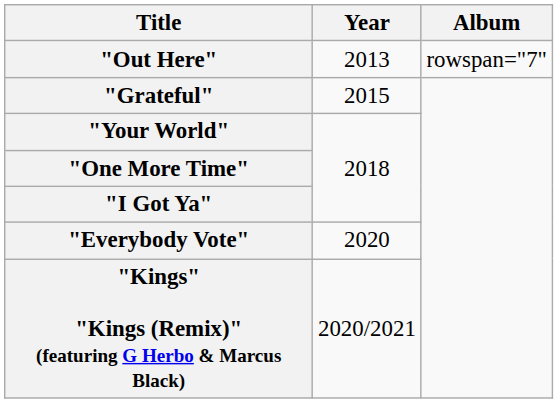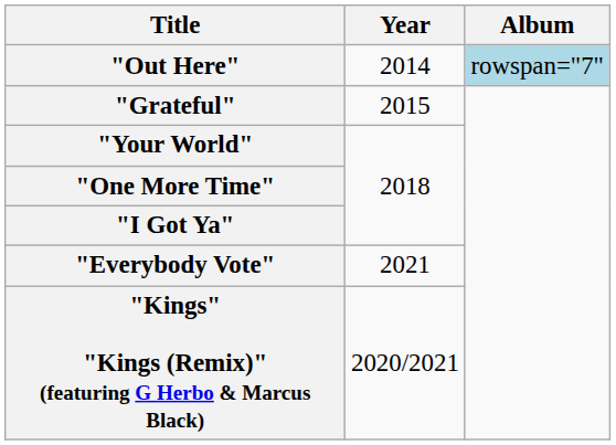"Out Here" | Year: 2013 -> 2014
"Out Here" | Album: no background -> lightblue background
"Everybody Vote" | Year: 2020 -> 2021
